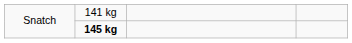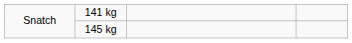Snatch / 145 kg | column 2: bold -> normal
